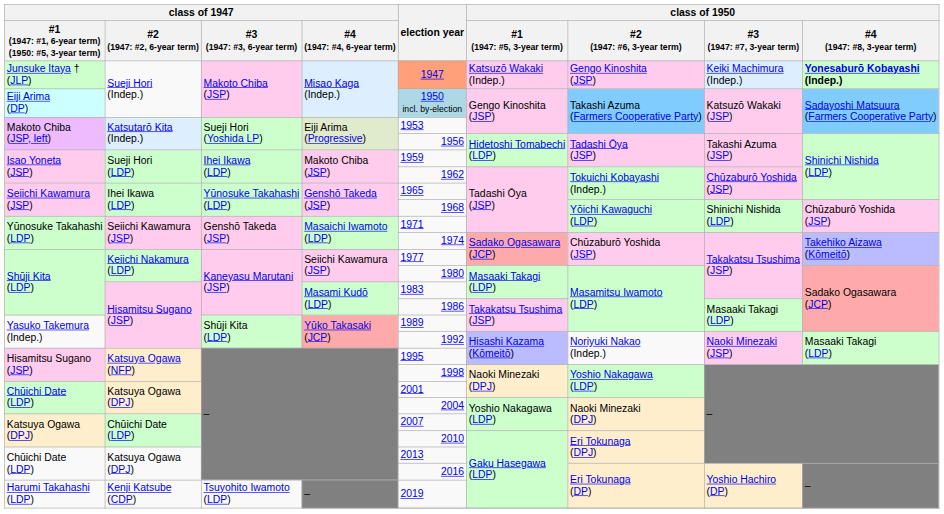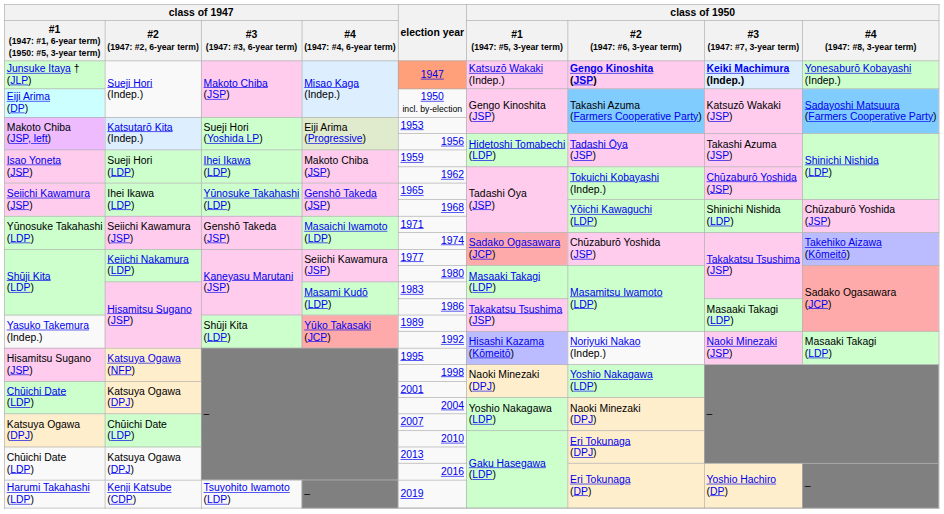Junsuke Itaya † (JLP) | column 7: normal -> bold
Junsuke Itaya † (JLP) | column 8: normal -> bold
Junsuke Itaya † (JLP) | column 9: bold -> normal
Eiji Arima (DP) | election year: lightblue background -> no background
